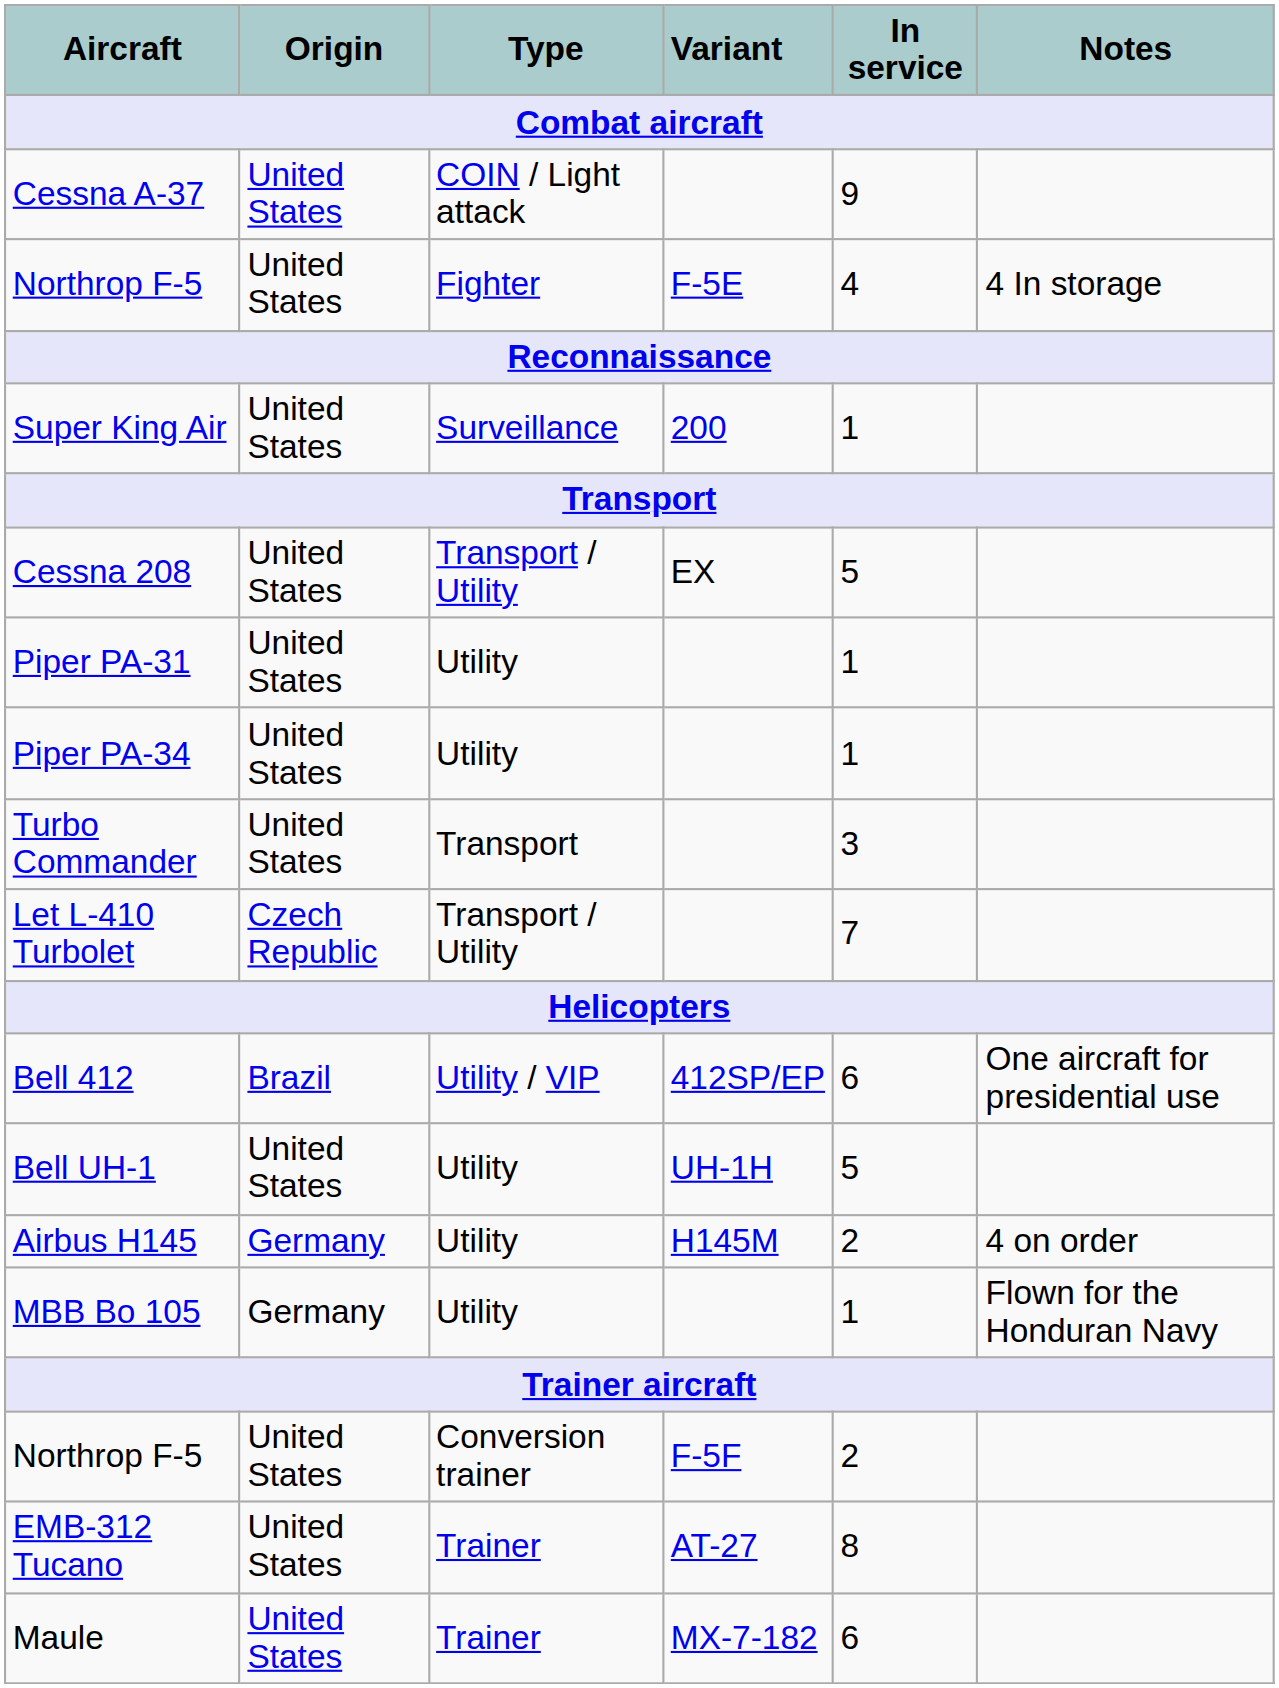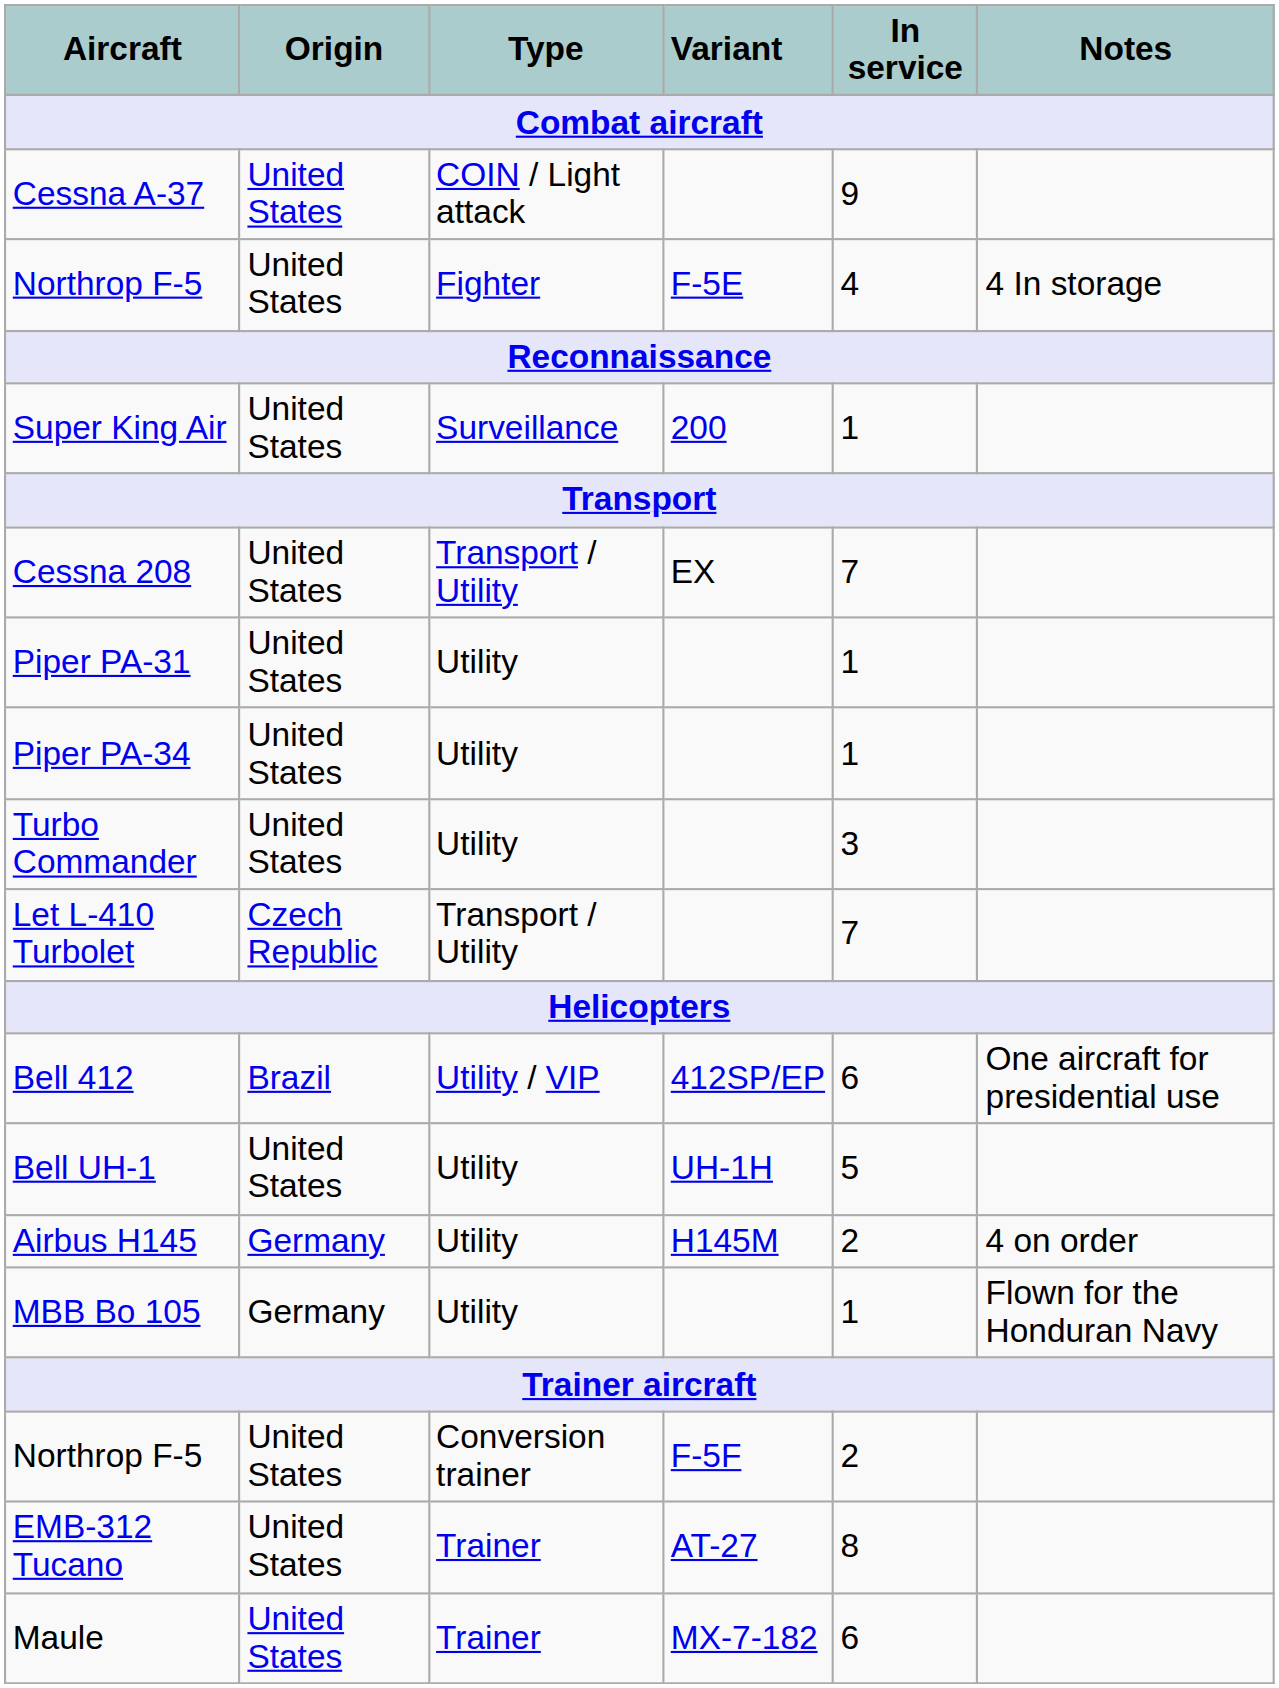Cessna 208 | In service: 5 -> 7
Turbo Commander | Type: Transport -> Utility
